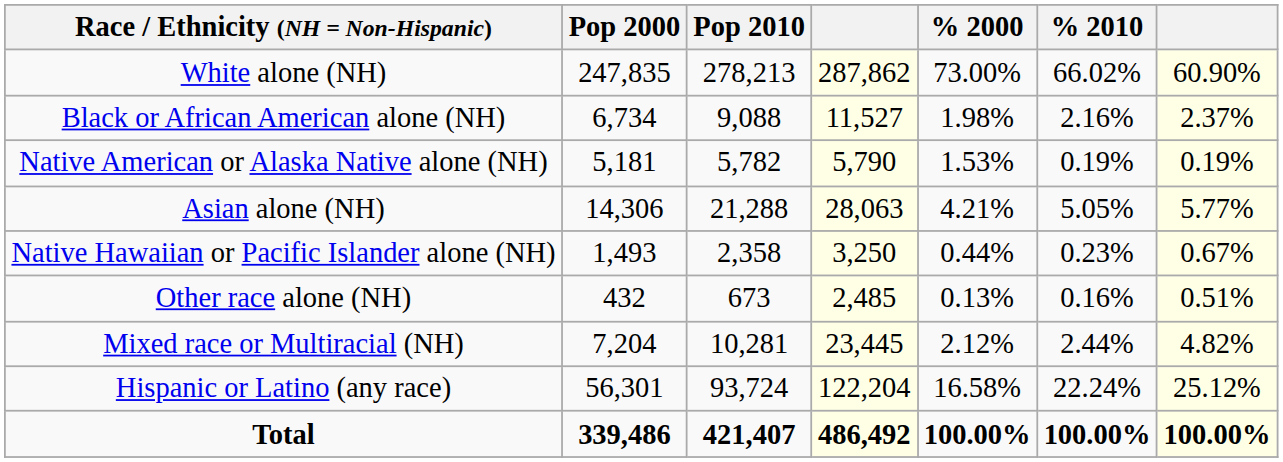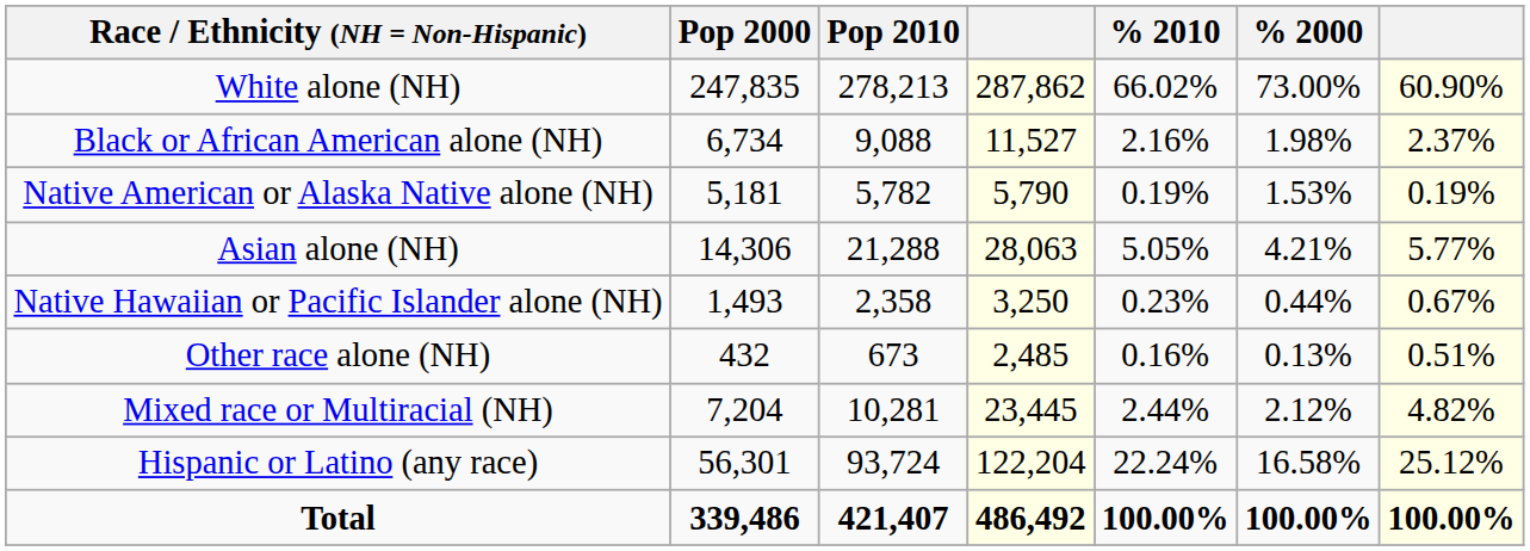columns swapped: % 2000 <-> % 2010
